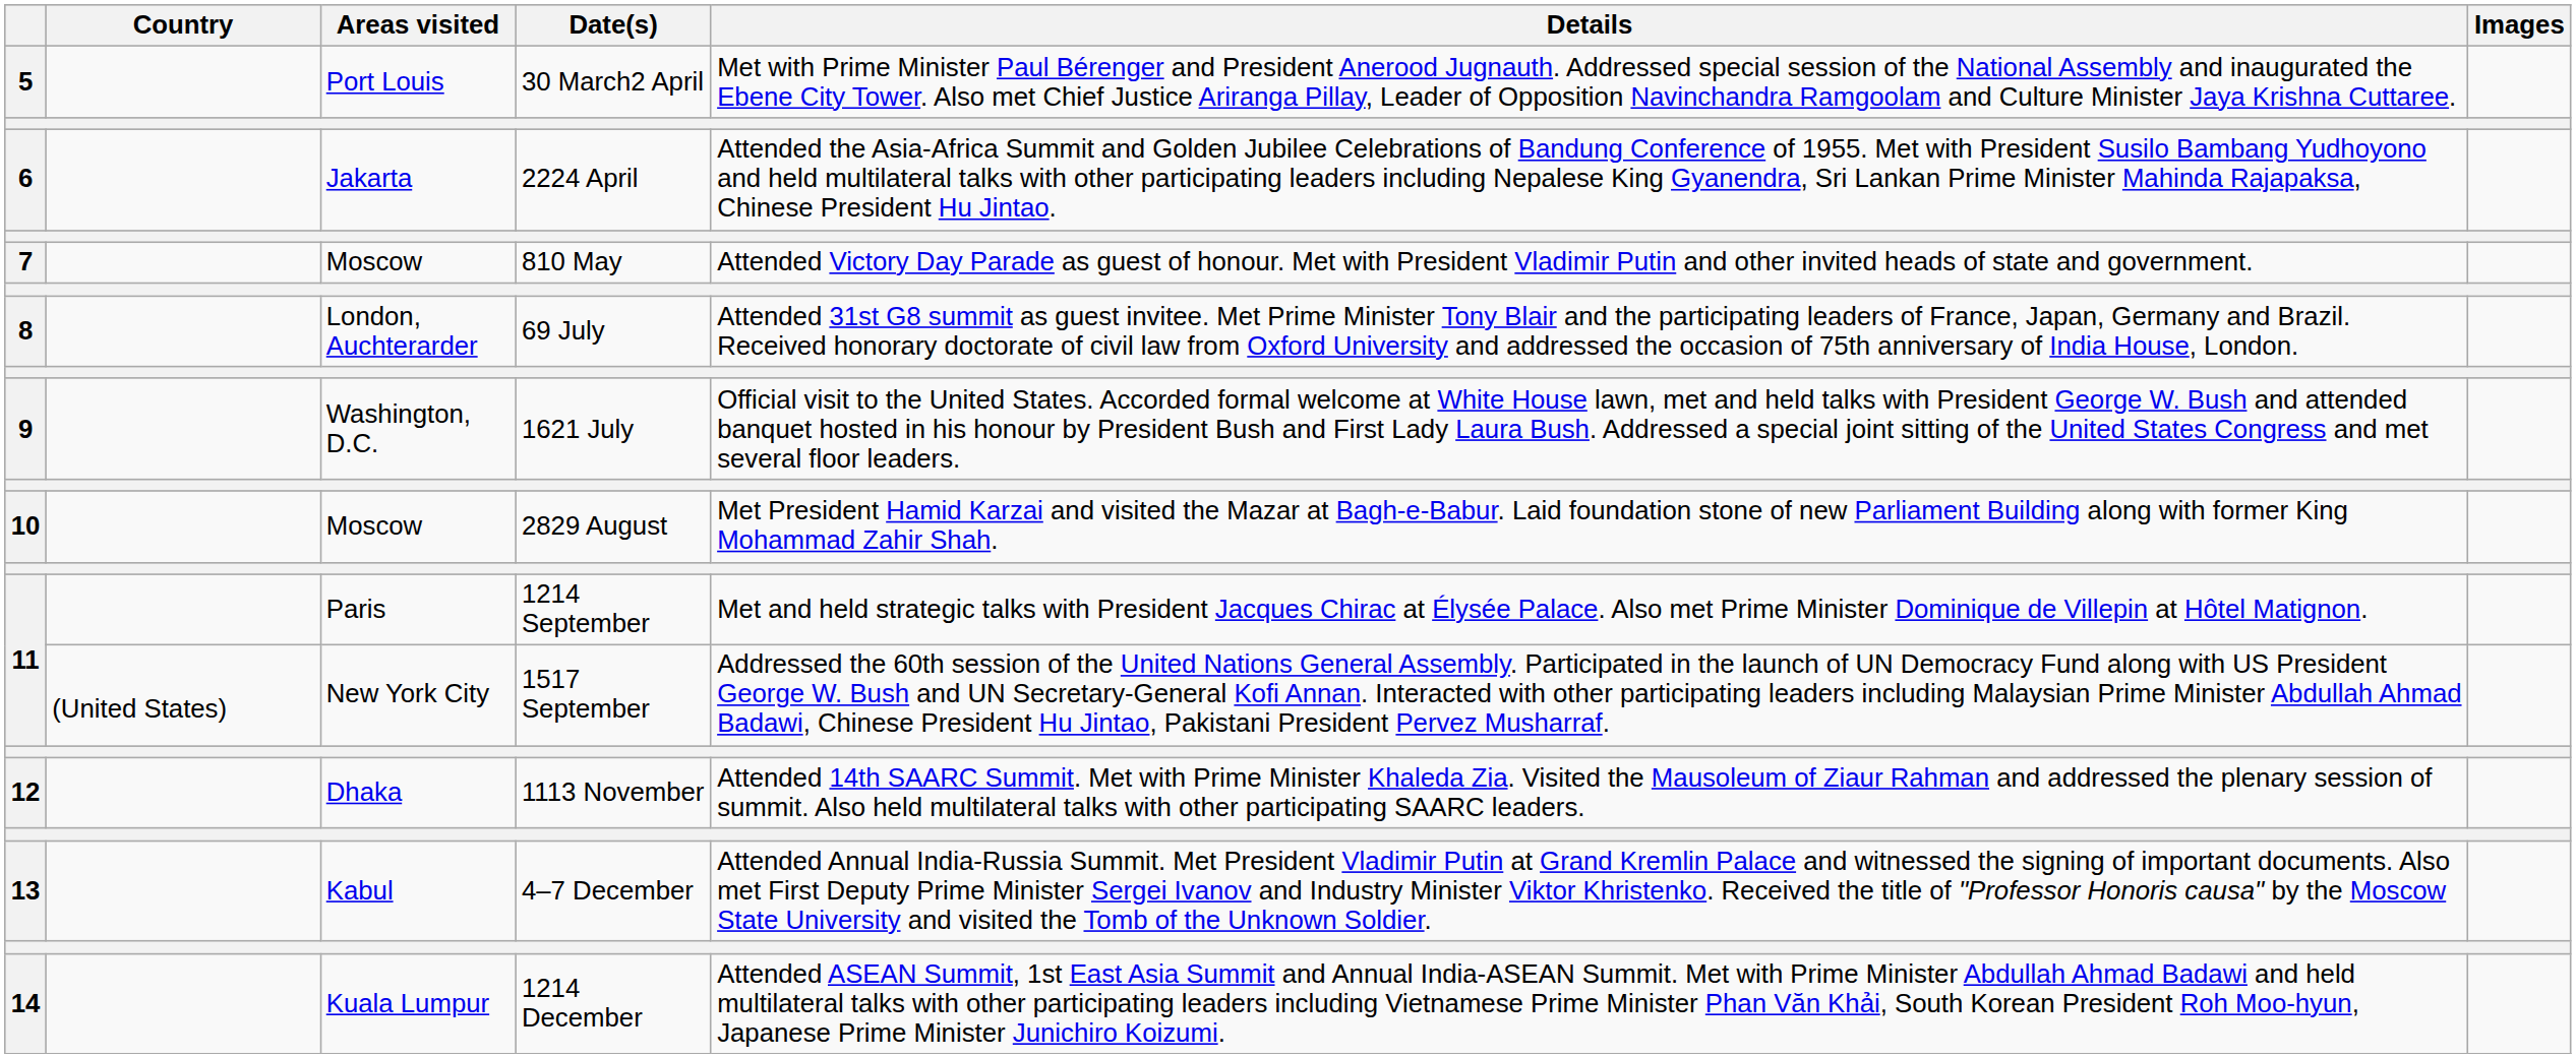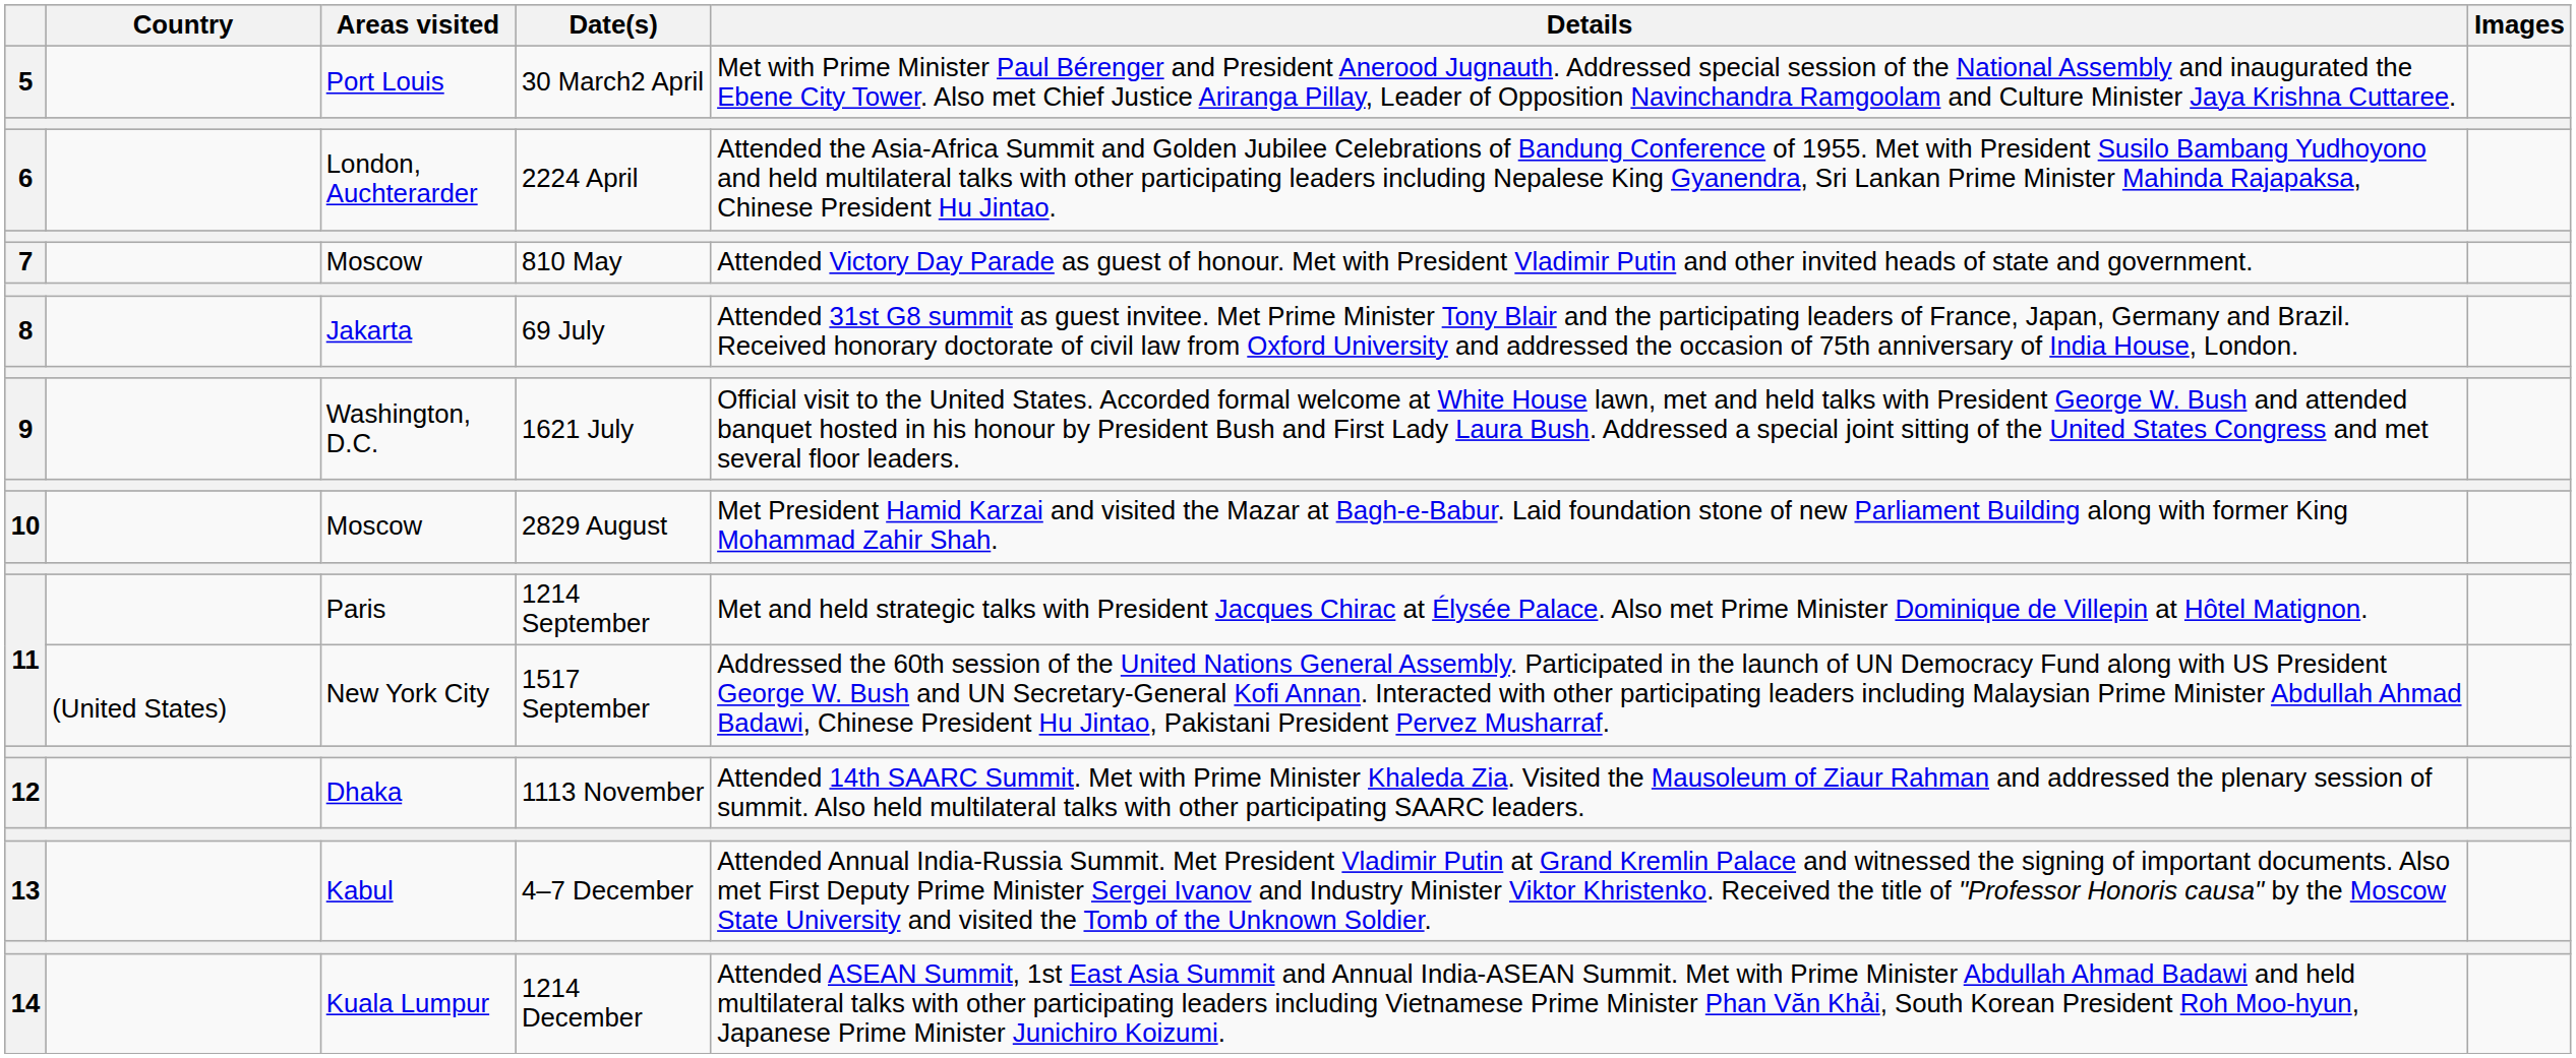6 | Areas visited: Jakarta -> London, Auchterarder
8 | Areas visited: London, Auchterarder -> Jakarta
